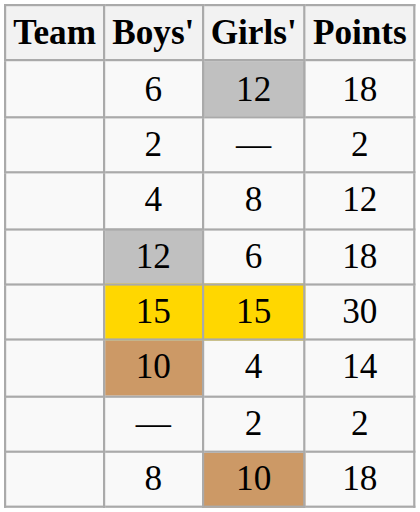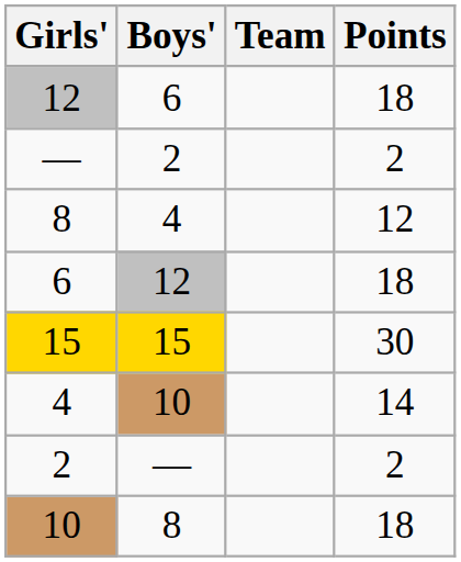columns swapped: Team <-> Girls'
